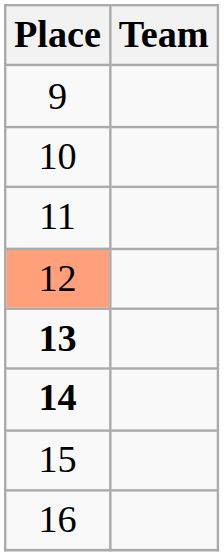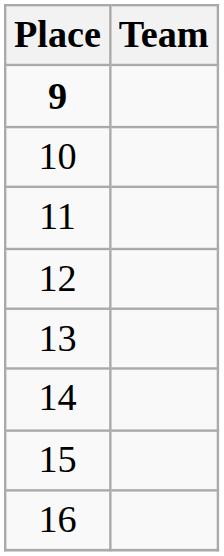9 | Place: normal -> bold
12 | Place: lightsalmon background -> no background
13 | Place: bold -> normal
14 | Place: bold -> normal
